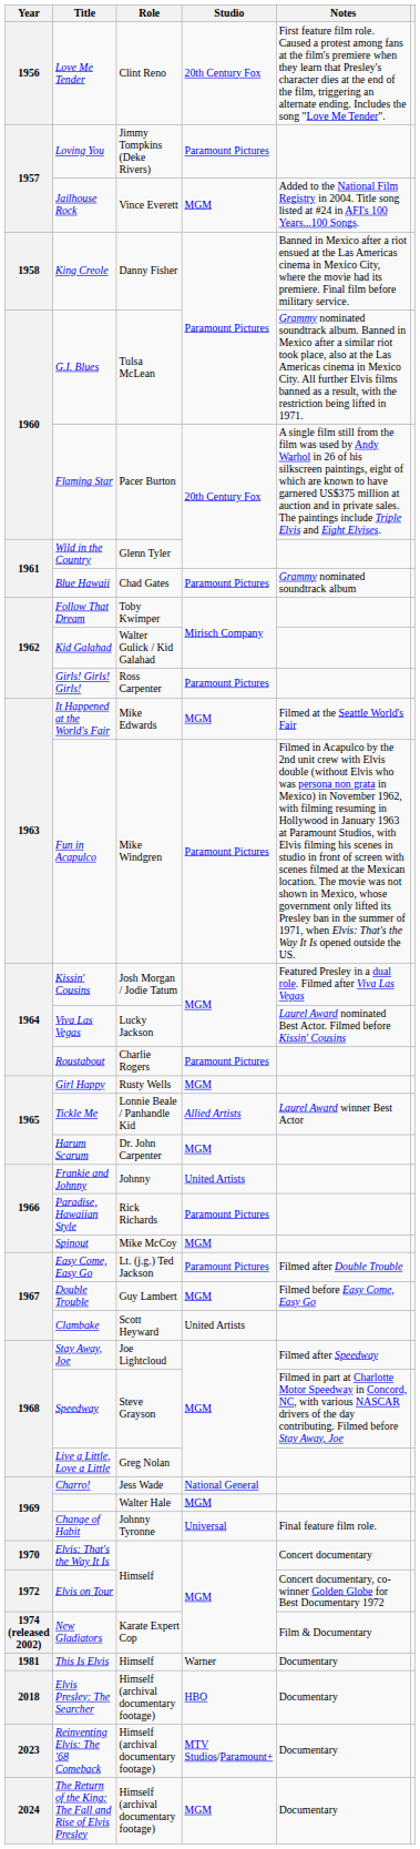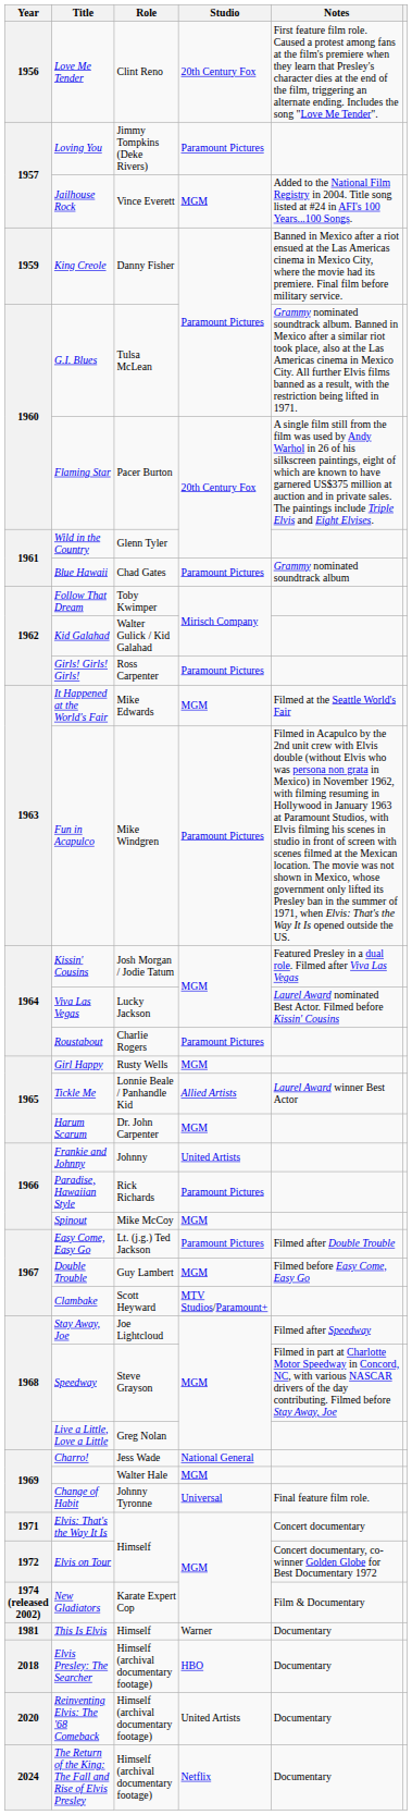King Creole | Year: 1958 -> 1959
Clambake | Studio: United Artists -> MTV Studios/Paramount+
Elvis: That's the Way It Is | Year: 1970 -> 1971
Reinventing Elvis: The '68 Comeback | Year: 2023 -> 2020
Reinventing Elvis: The '68 Comeback | Studio: MTV Studios/Paramount+ -> United Artists
The Return of the King: The Fall and Rise of Elvis Presley | Studio: MGM -> Netflix
